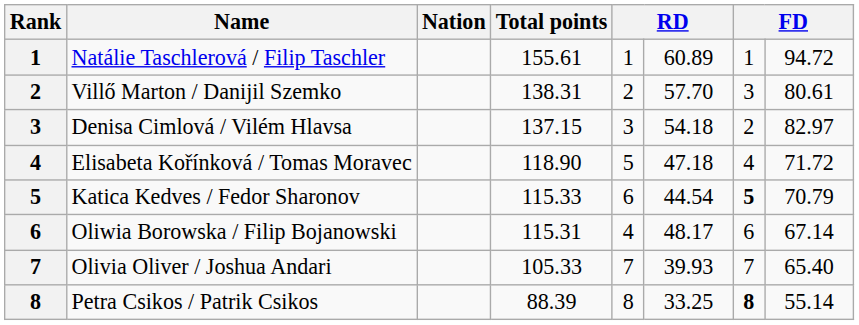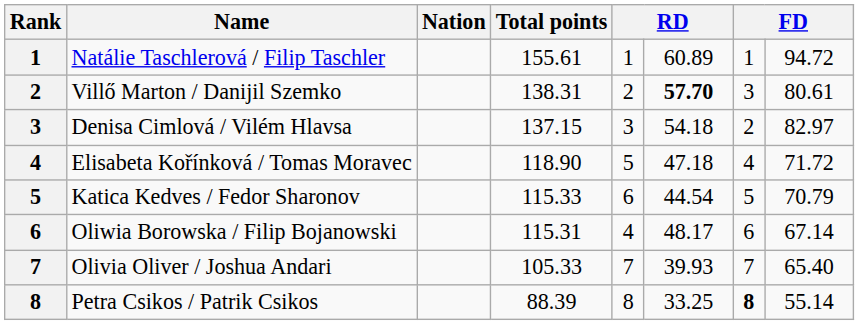Villő Marton / Danijil Szemko | column 6: normal -> bold
Katica Kedves / Fedor Sharonov | column 7: bold -> normal
